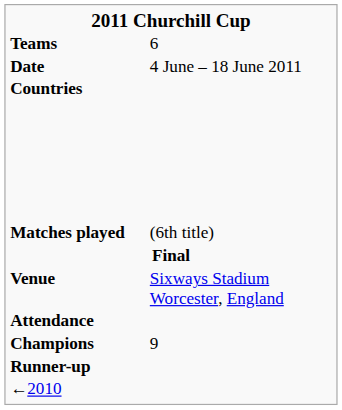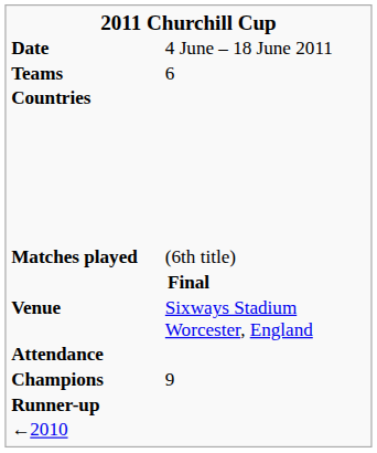rows swapped: Date <-> Teams
